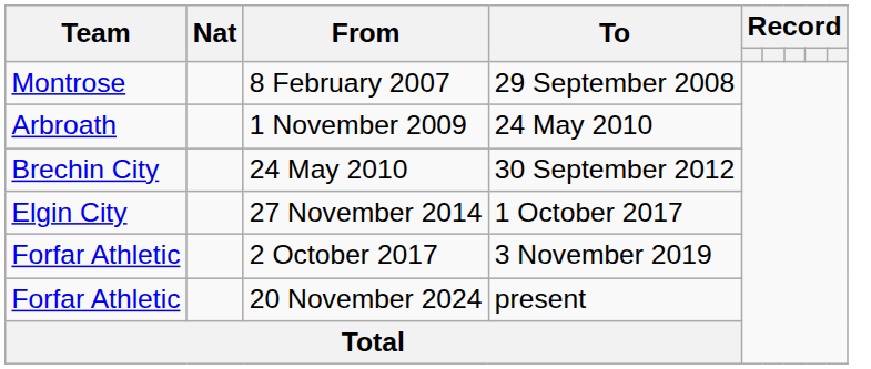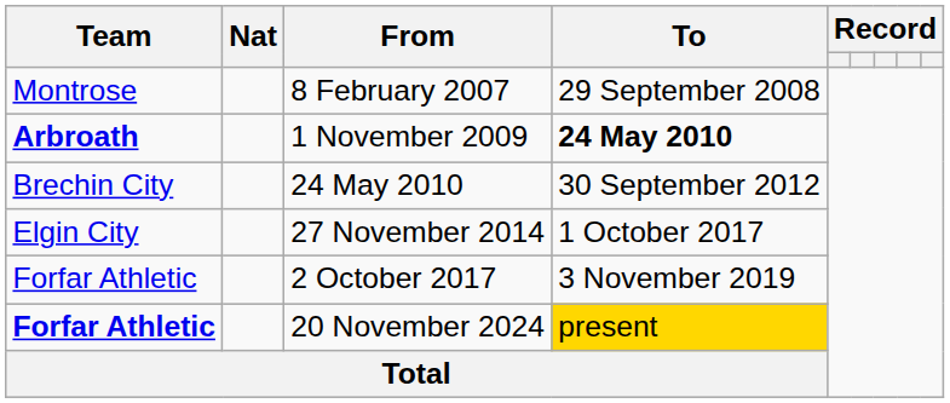1 November 2009 | Team: normal -> bold
1 November 2009 | To: normal -> bold
20 November 2024 | Team: normal -> bold
20 November 2024 | To: no background -> gold background
